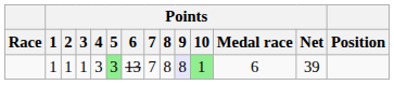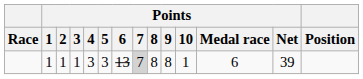row 3 | Points / 5: lightgreen background -> no background
row 3 | Points / 7: no background -> lightgrey background
row 3 | Points / 9: lavender background -> no background
row 3 | Points / 10: lightgreen background -> no background
